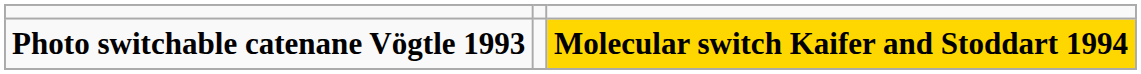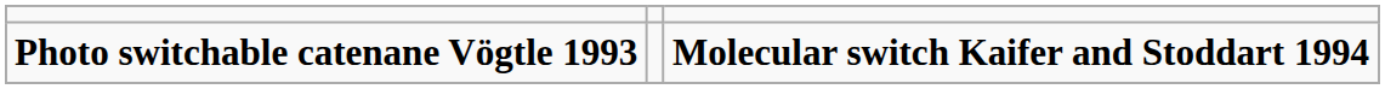Photo switchable catenane Vögtle 1993 | column 3: gold background -> no background
